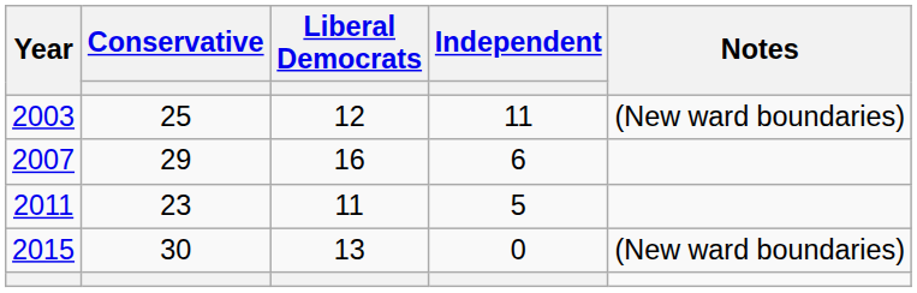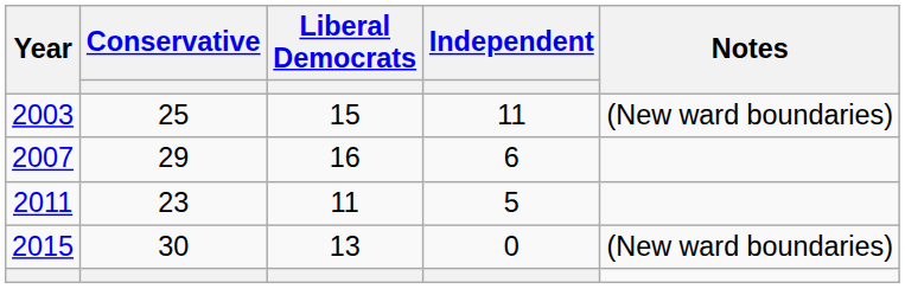2003 | Liberal Democrats: 12 -> 15
